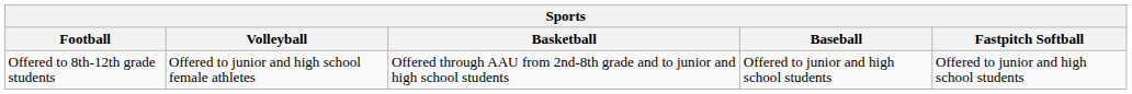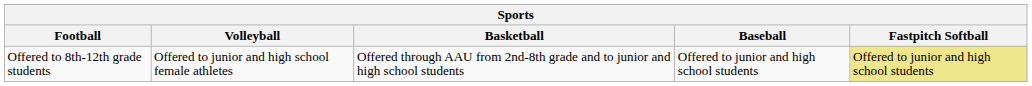Offered to 8th-12th grade students | Fastpitch Softball: no background -> khaki background
